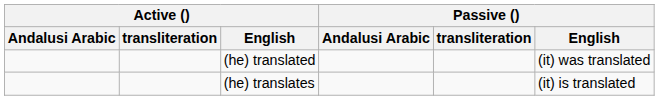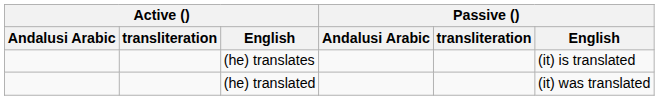rows swapped: (he) translated <-> (he) translates
